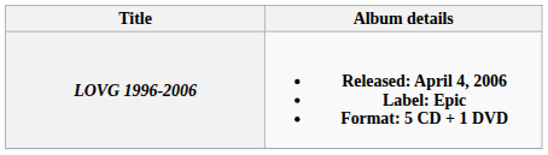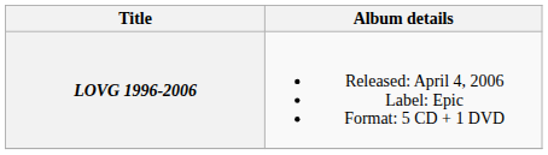LOVG 1996-2006 | Album details: bold -> normal
